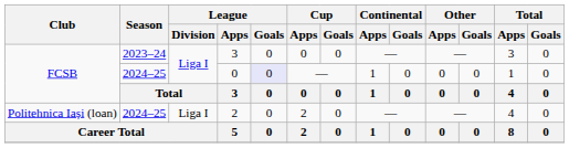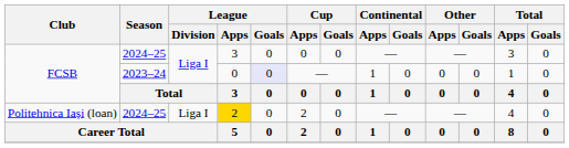row 3 | Season: 2023–24 -> 2024–25
row 4 | Season: 2024–25 -> 2023–24
row 6 | League / Apps: no background -> gold background
